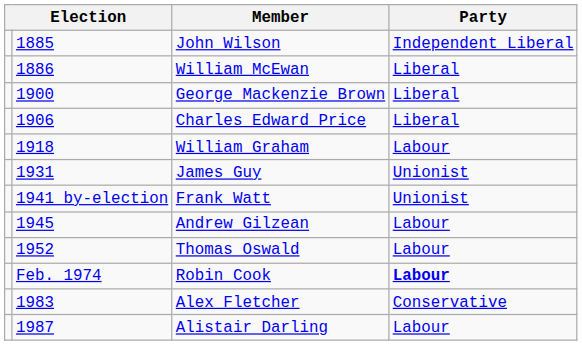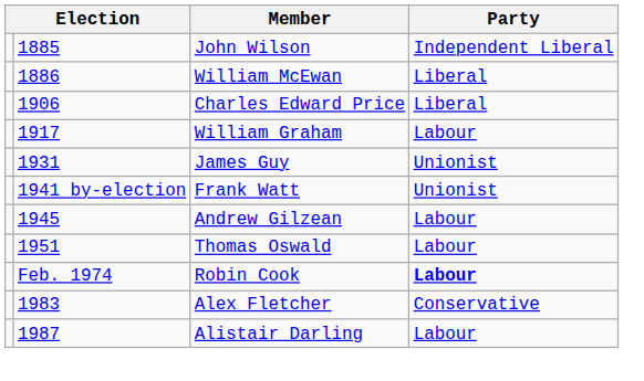- row: 1900 | George Mackenzie Brown | Liberal
William Graham | column 2: 1918 -> 1917
Thomas Oswald | column 2: 1952 -> 1951
